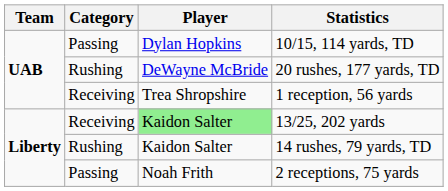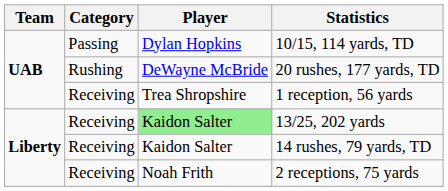14 rushes, 79 yards, TD | Category: Rushing -> Receiving
2 receptions, 75 yards | Category: Passing -> Receiving
